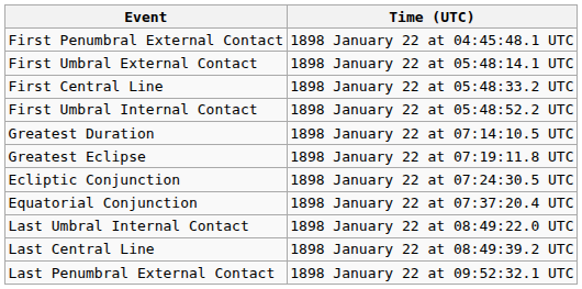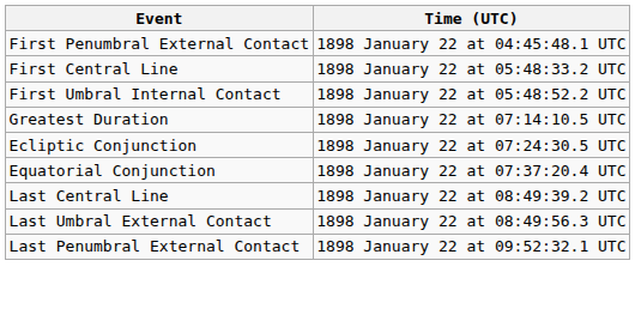- row: First Umbral External Contact | 1898 January 22 at 05:48:14.1 UTC
- row: Greatest Eclipse | 1898 January 22 at 07:19:11.8 UTC
- row: Last Umbral Internal Contact | 1898 January 22 at 08:49:22.0 UTC
+ row: Last Umbral External Contact | 1898 January 22 at 08:49:56.3 UTC
